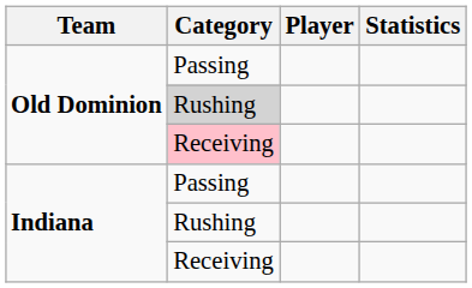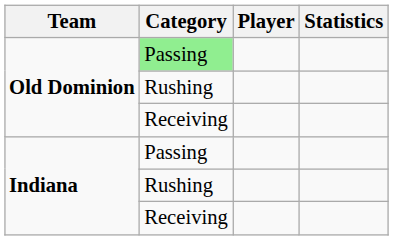Old Dominion / Passing | Category: no background -> lightgreen background
Old Dominion / Rushing | Category: lightgrey background -> no background
Old Dominion / Receiving | Category: pink background -> no background
